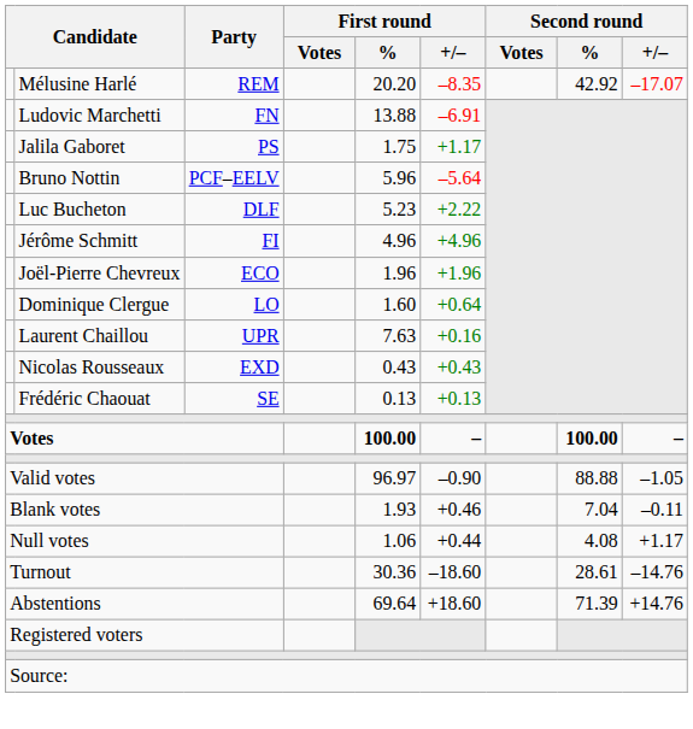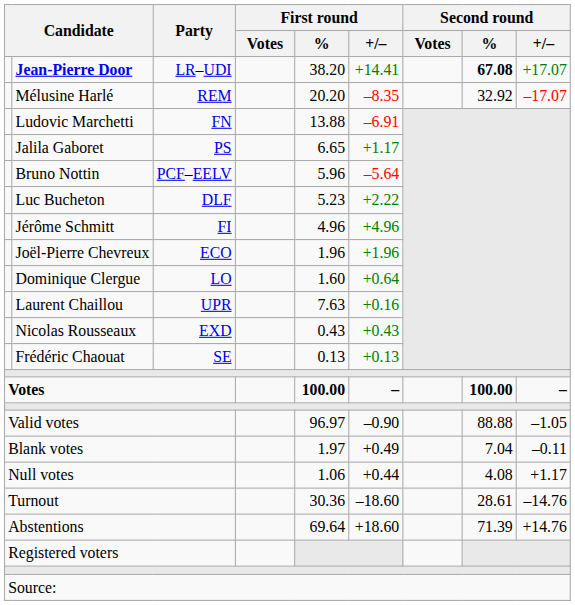+ row: Jean-Pierre Door | LR–UDI | 38.20 | +14.41 | 67.08 | +17.07
Mélusine Harlé | Second round / %: 42.92 -> 32.92
Jalila Gaboret | First round / %: 1.75 -> 6.65
Blank votes | First round / %: 1.93 -> 1.97
Blank votes | First round / +/–: +0.46 -> +0.49
